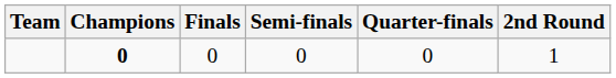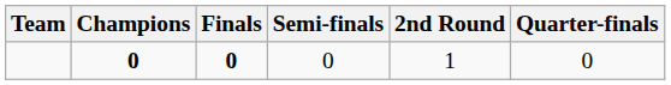columns swapped: Quarter-finals <-> 2nd Round
row 2 | Finals: normal -> bold
